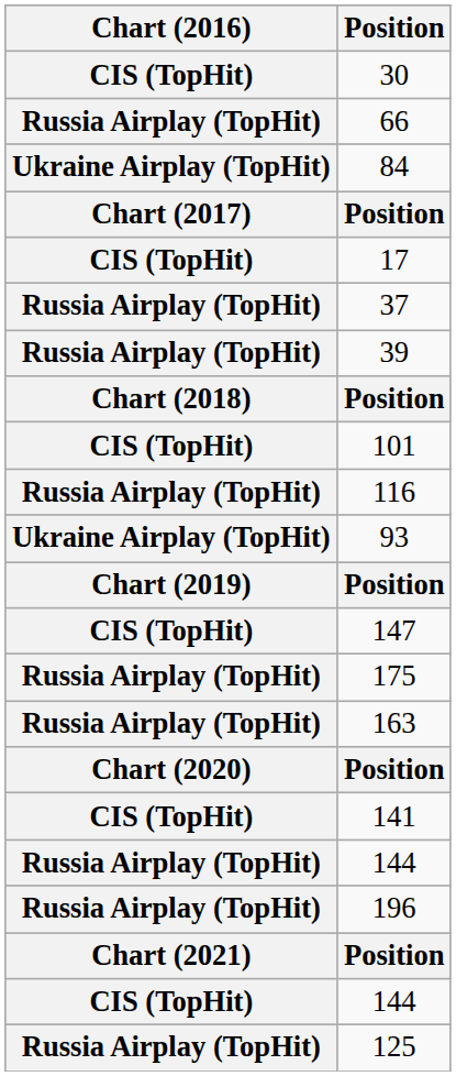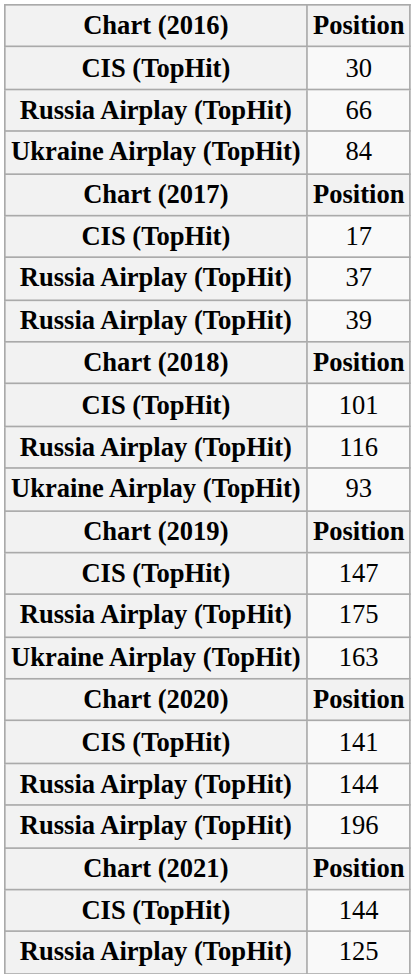row 16 | Chart (2016): Russia Airplay (TopHit) -> Ukraine Airplay (TopHit)
